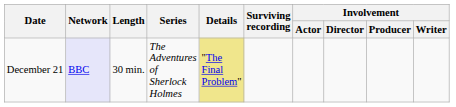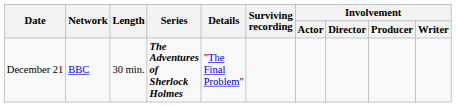December 21 | Network: lavender background -> no background
December 21 | Series: normal -> bold
December 21 | Details: khaki background -> no background
